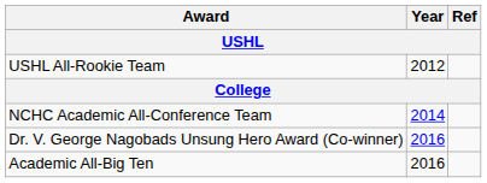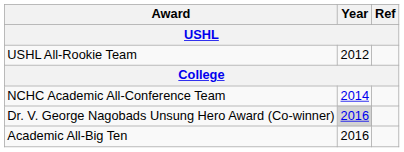Dr. V. George Nagobads Unsung Hero Award (Co-winner) | Year: no background -> lightgrey background
